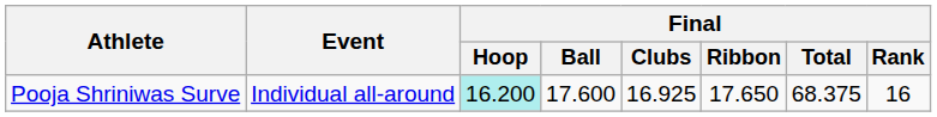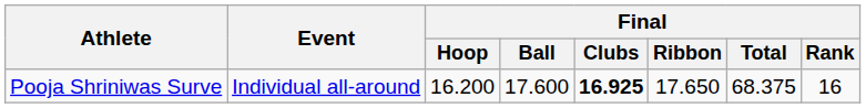row 3 | Final / Hoop: paleturquoise background -> no background
row 3 | Final / Clubs: normal -> bold
